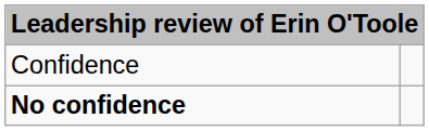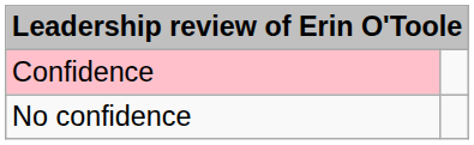Confidence | column 1: no background -> pink background
No confidence | column 1: bold -> normal
